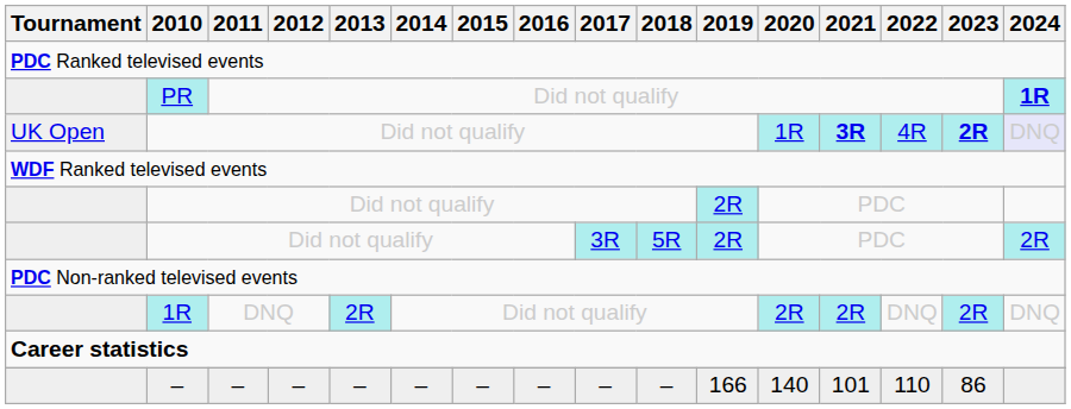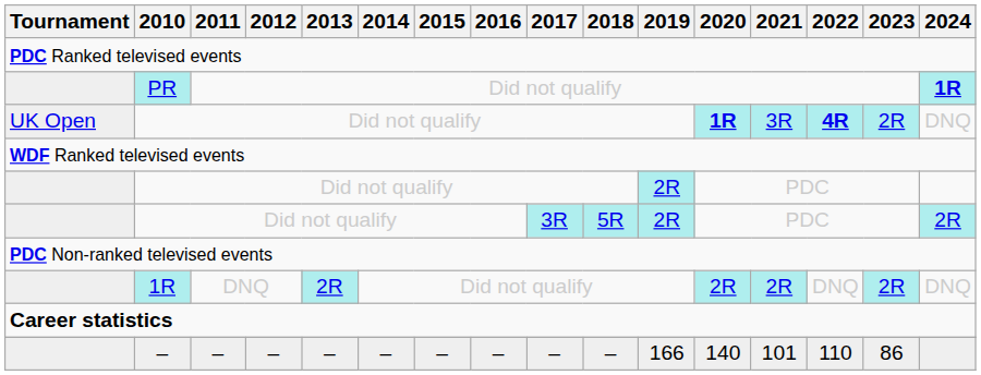UK Open / Did not qualify | 2020: normal -> bold
UK Open / Did not qualify | 2021: bold -> normal
UK Open / Did not qualify | 2022: normal -> bold
UK Open / Did not qualify | 2023: bold -> normal
UK Open / Did not qualify | 2024: lavender background -> no background
